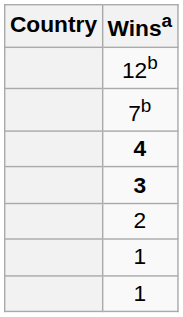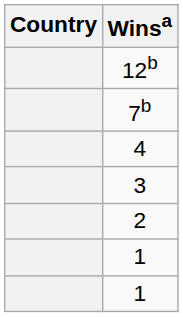row 4 | Winsa: bold -> normal
row 5 | Winsa: bold -> normal
